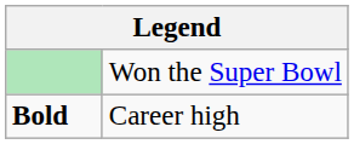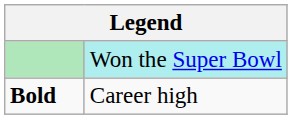row 2 | column 2: no background -> paleturquoise background
